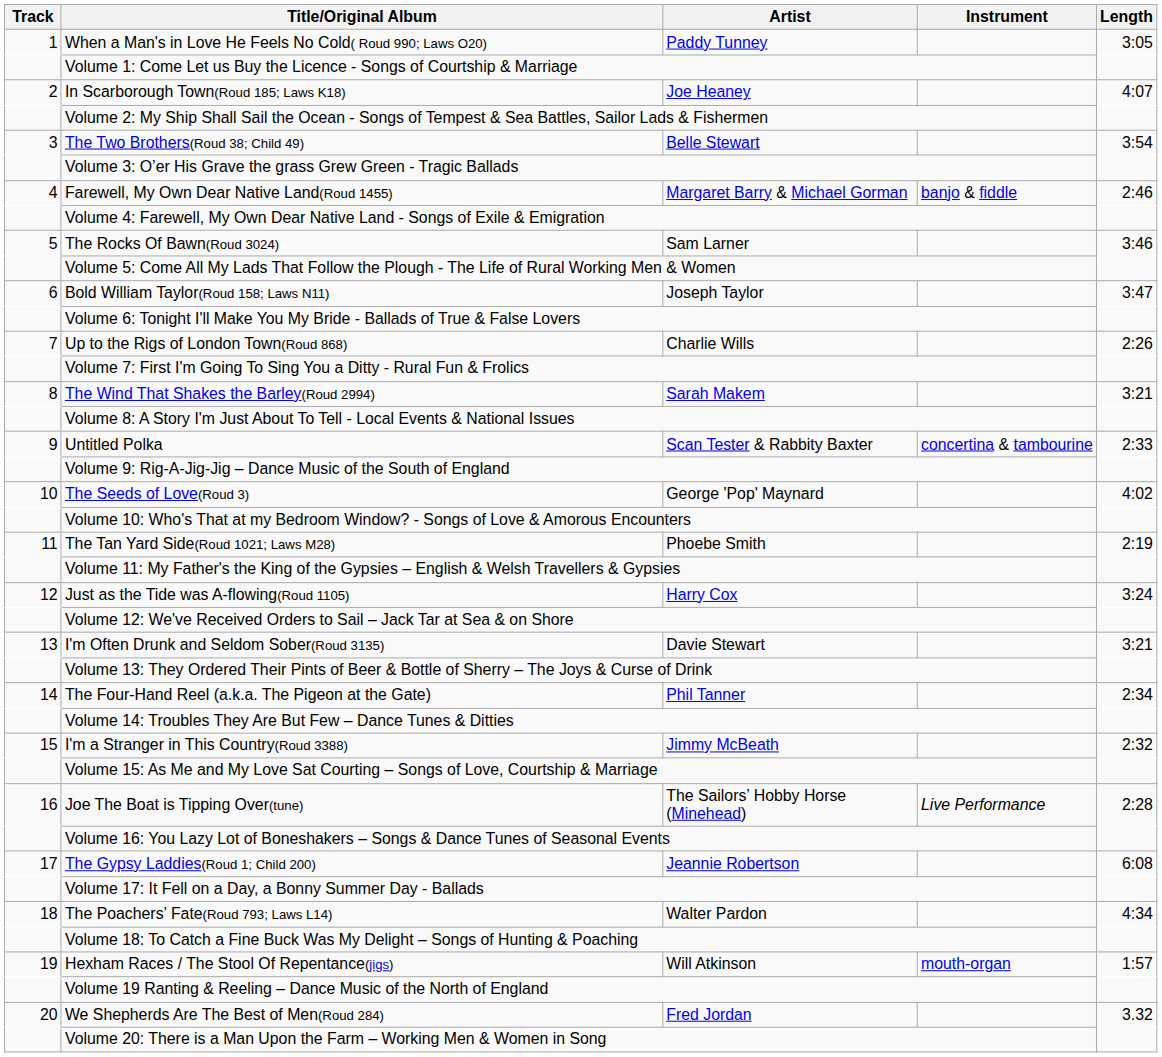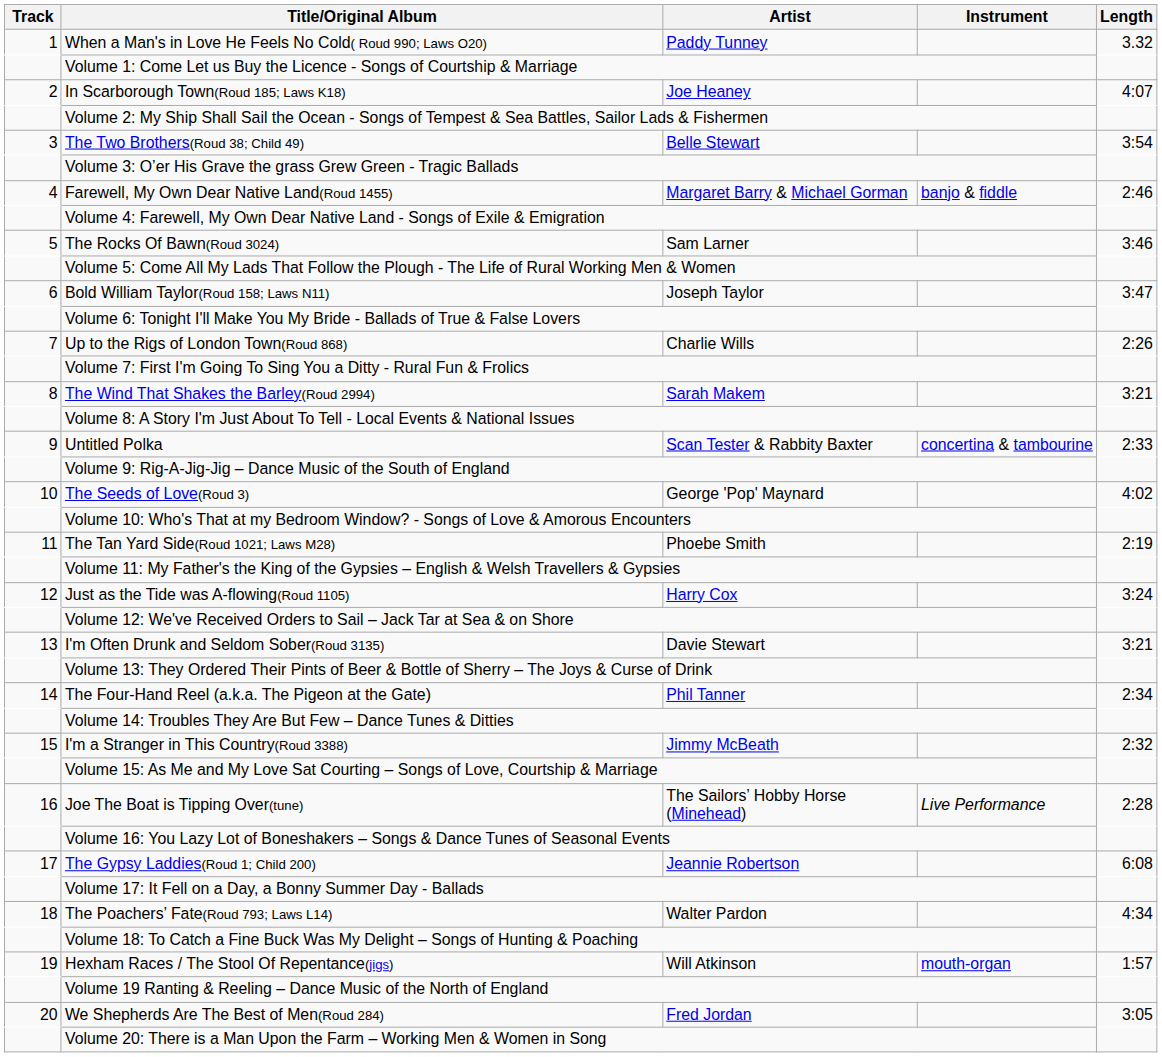When a Man's in Love He Feels No Cold( Roud 990; Laws O20) | Length: 3:05 -> 3.32
We Shepherds Are The Best of Men(Roud 284) | Length: 3.32 -> 3:05
